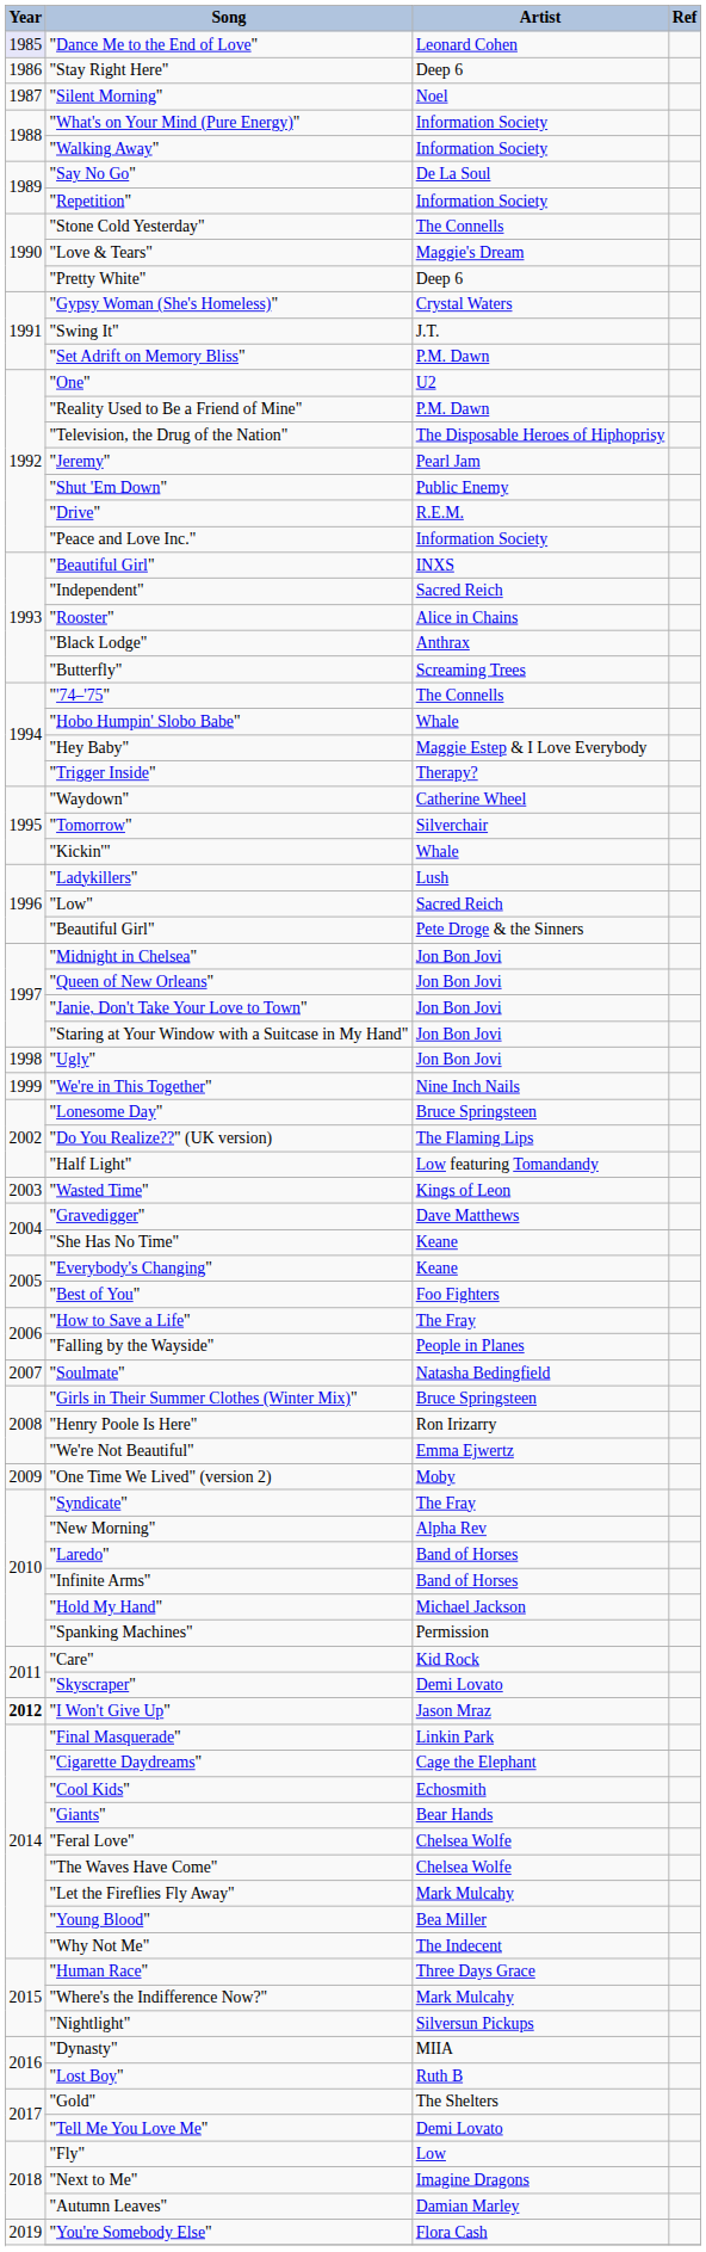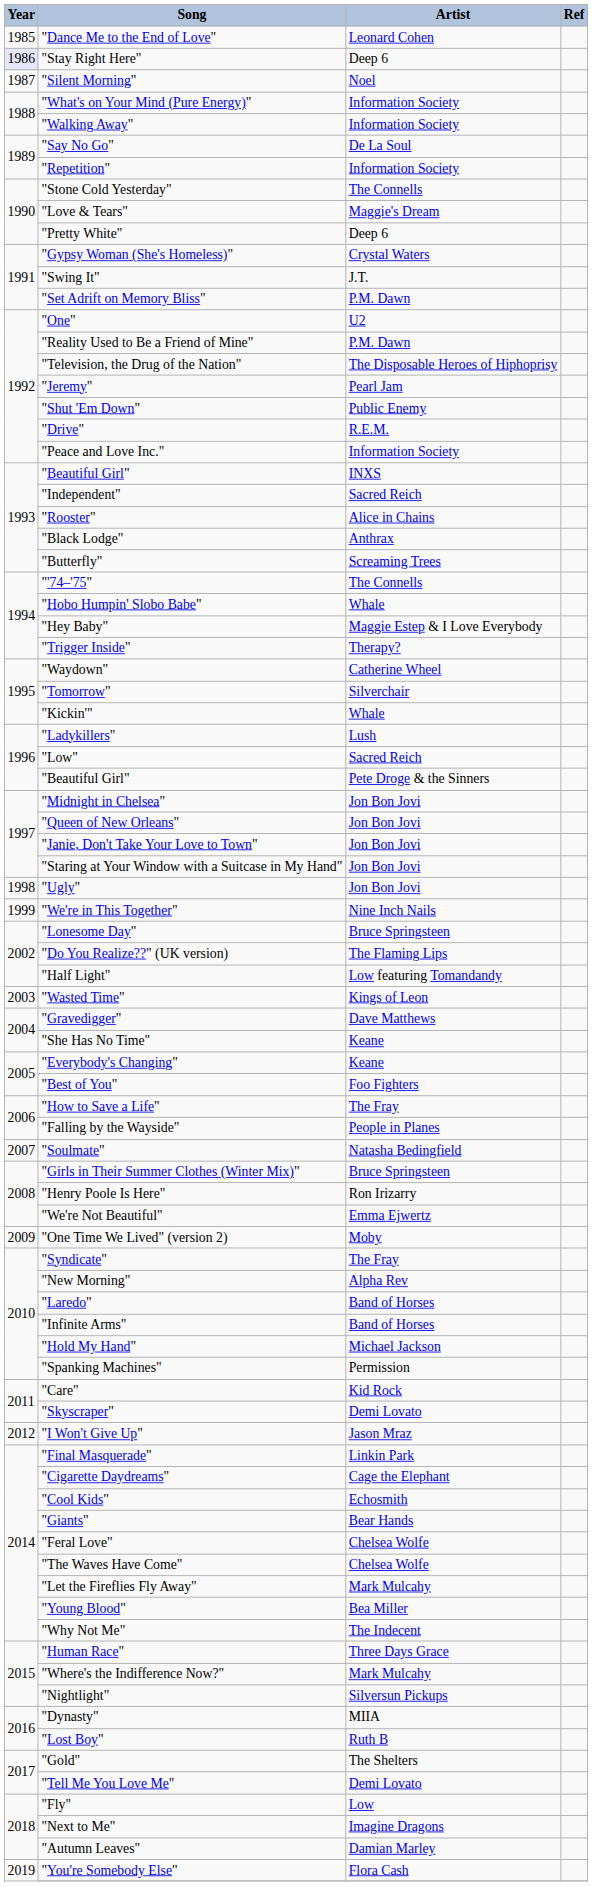"Dance Me to the End of Love" | Year: lavender background -> no background
"Stay Right Here" | Year: no background -> lavender background
"I Won't Give Up" | Year: bold -> normal
